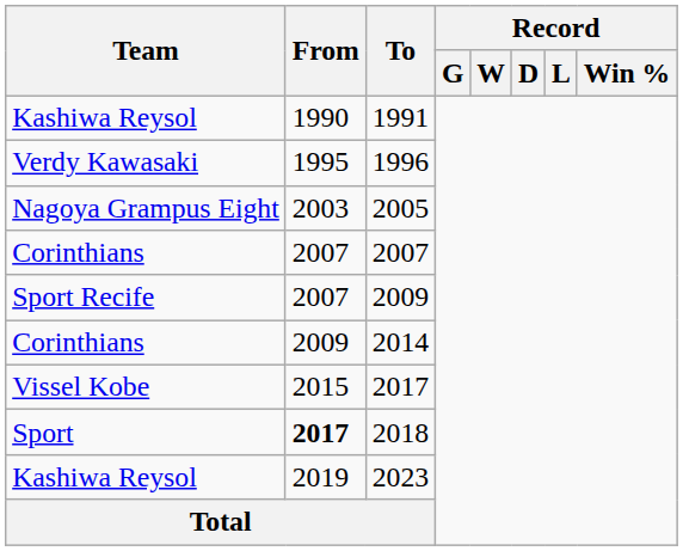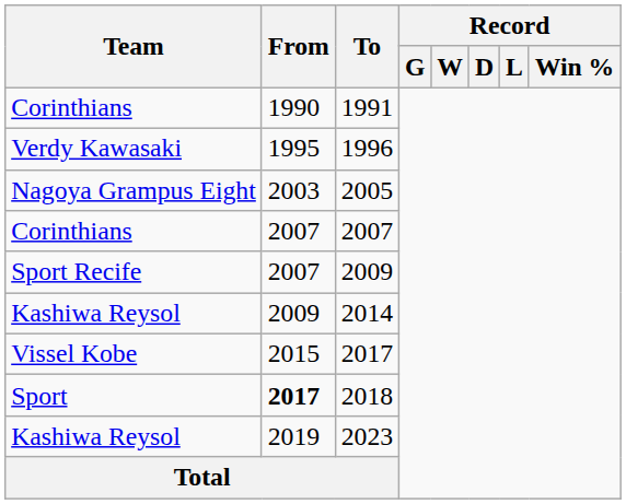1991 | Team: Kashiwa Reysol -> Corinthians
2014 | Team: Corinthians -> Kashiwa Reysol
